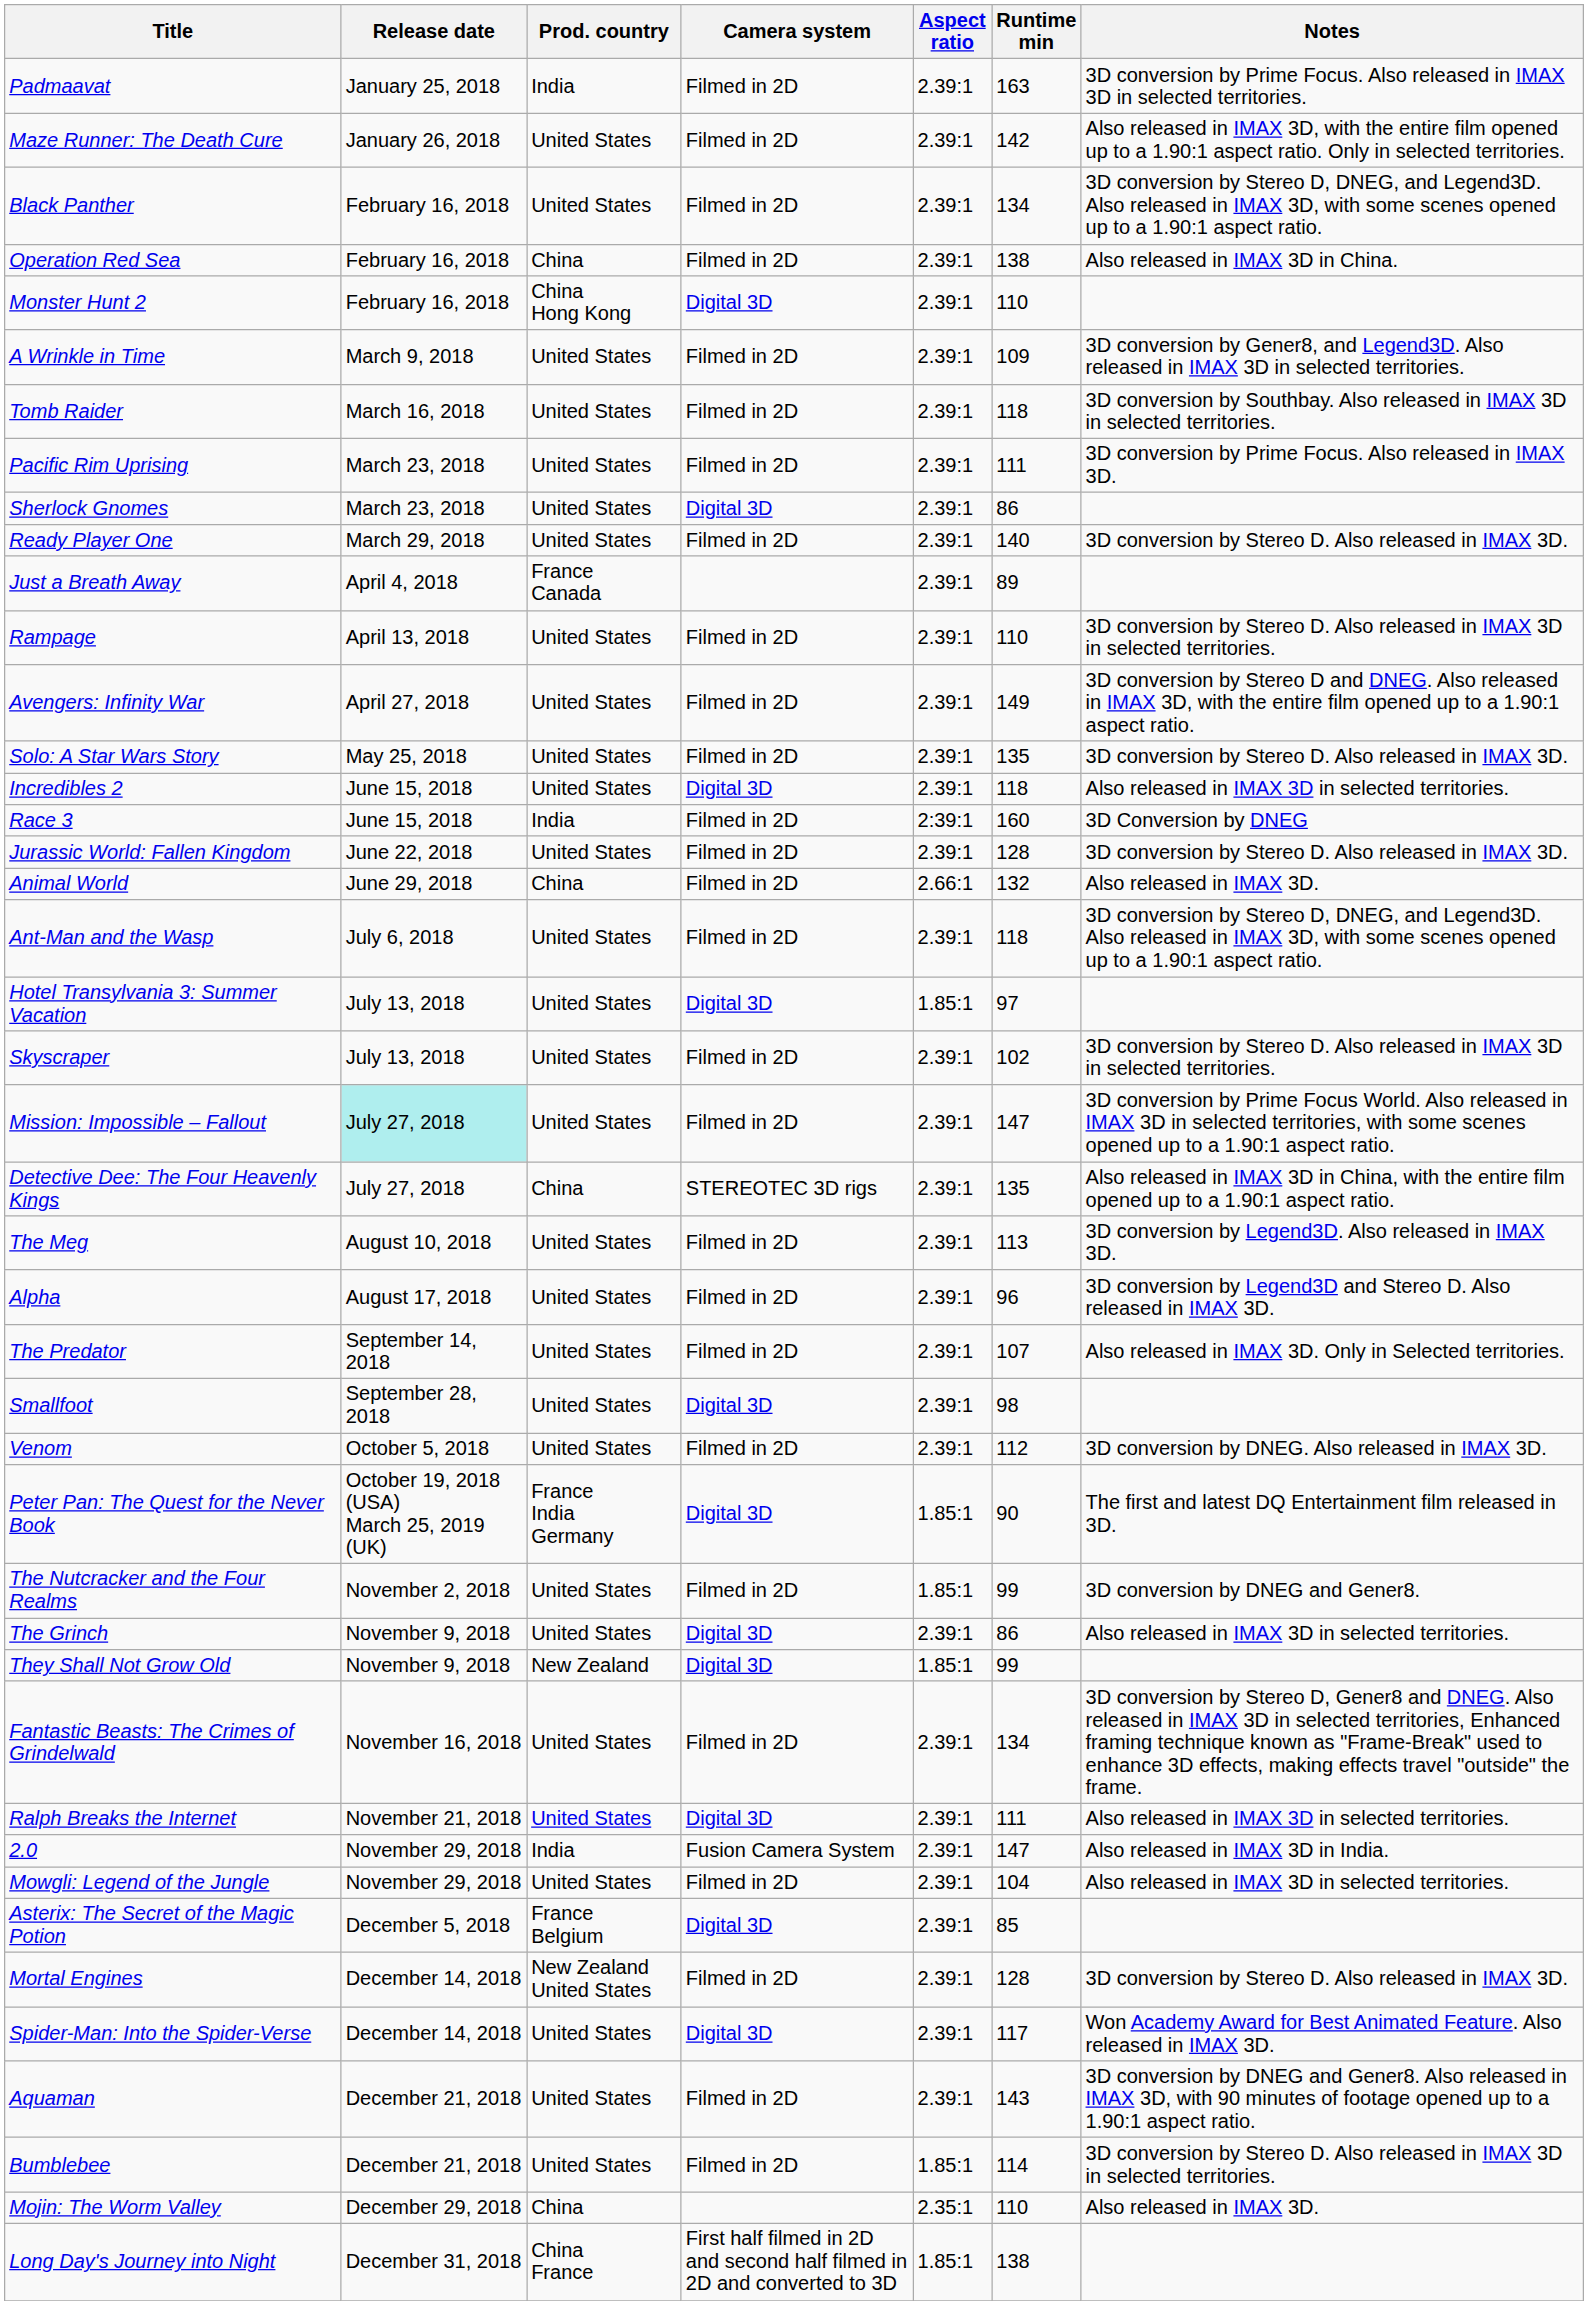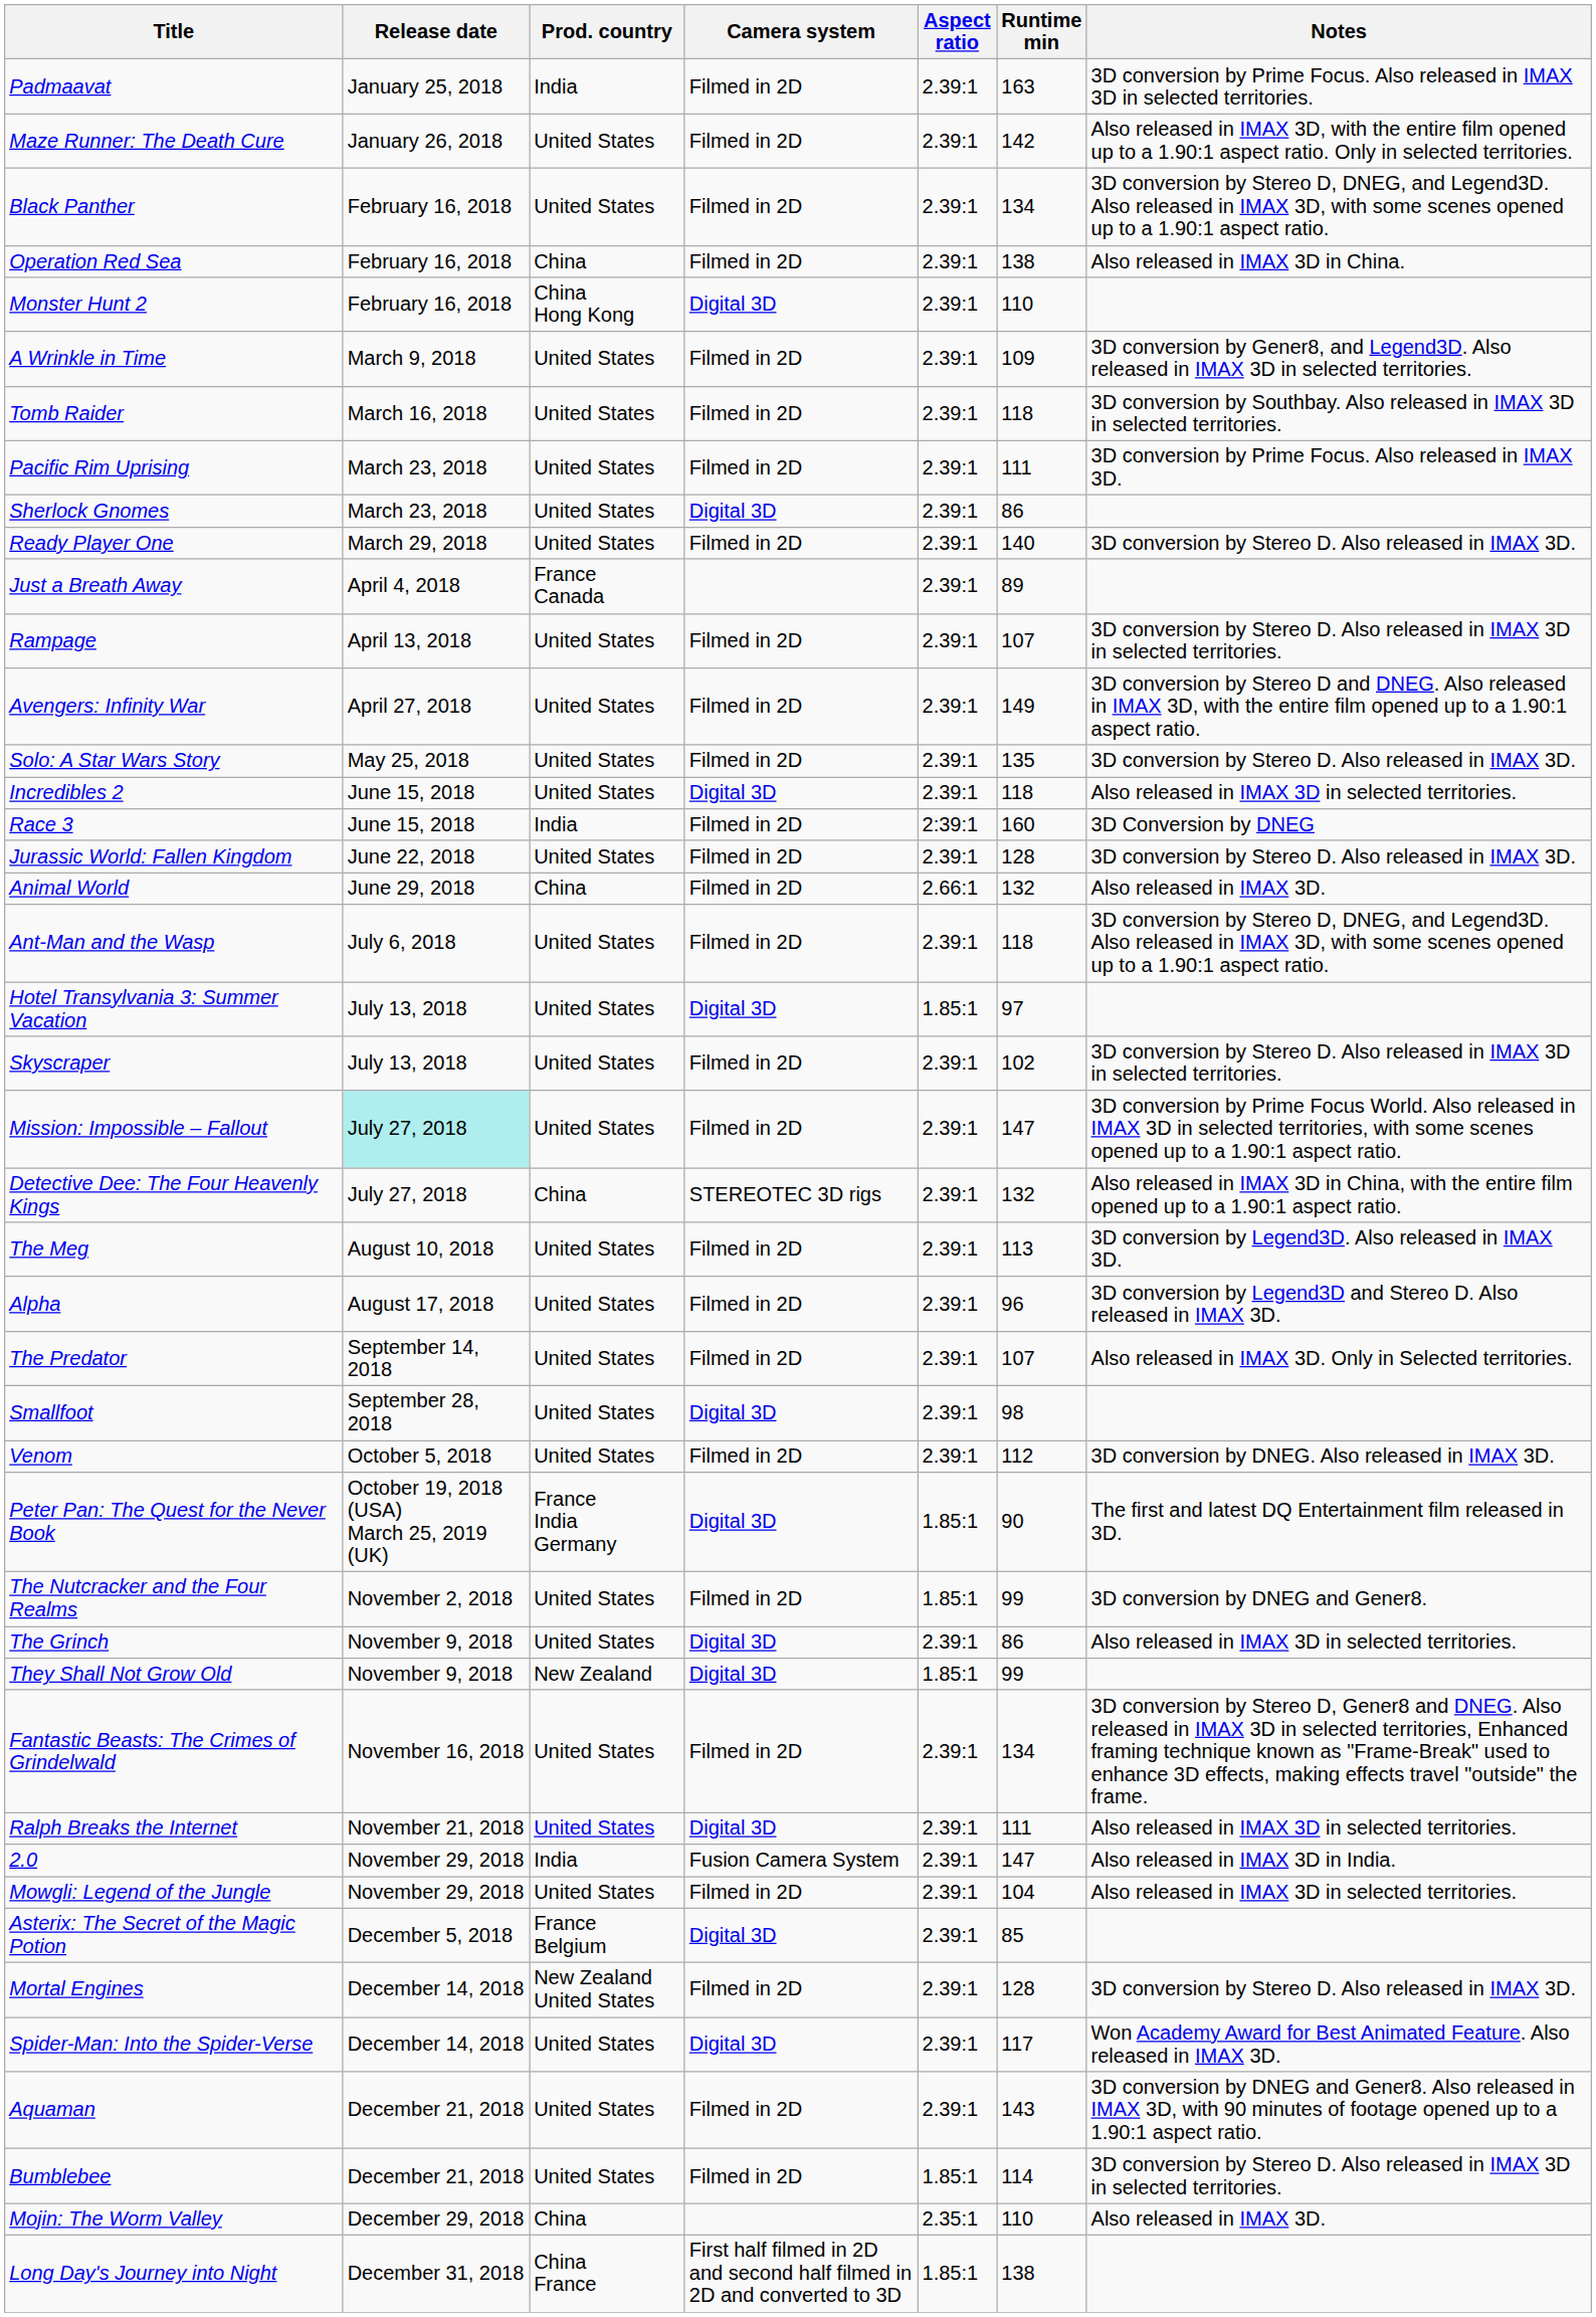Rampage | Runtime min: 110 -> 107
Detective Dee: The Four Heavenly Kings | Runtime min: 135 -> 132
